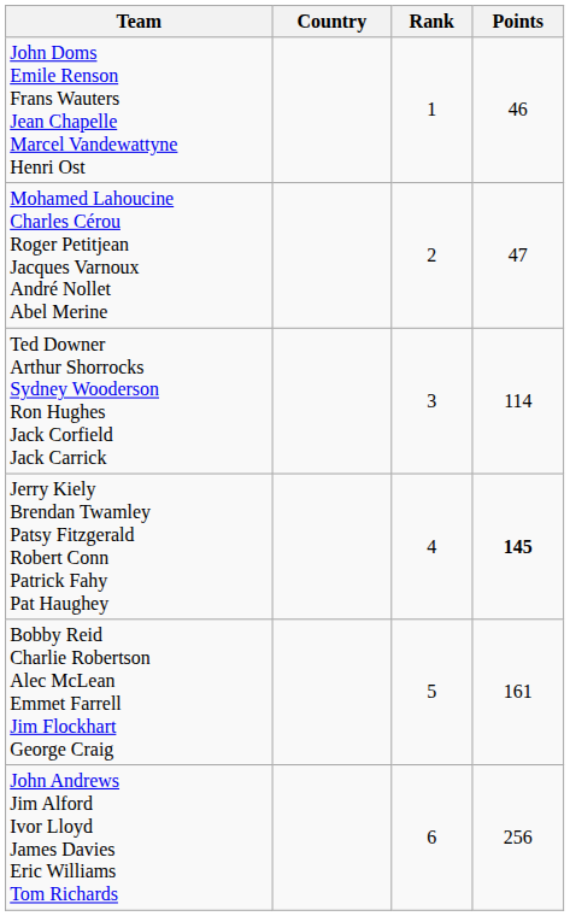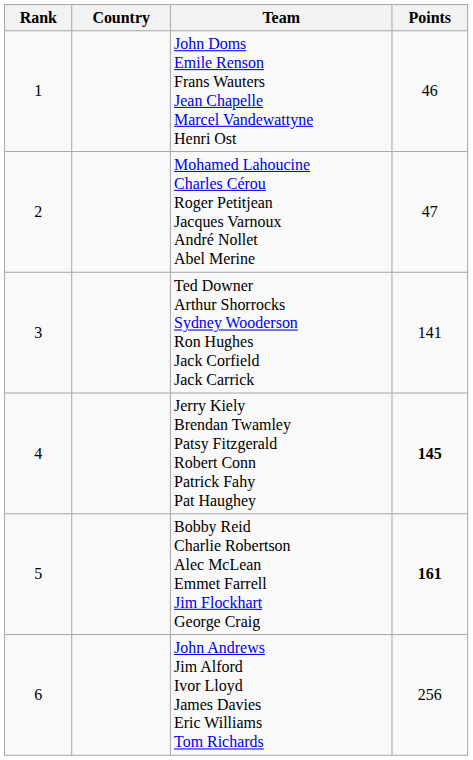columns swapped: Rank <-> Team
row 4 | Points: 114 -> 141
row 6 | Points: normal -> bold
